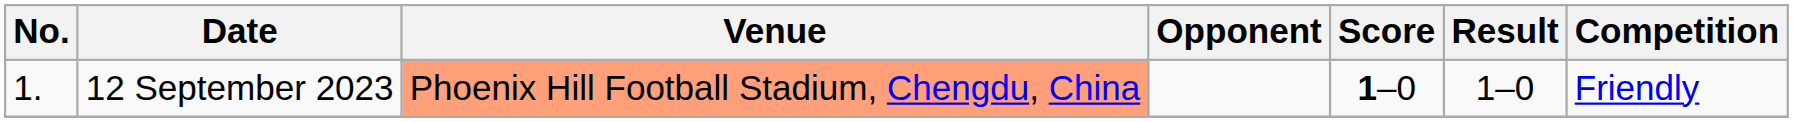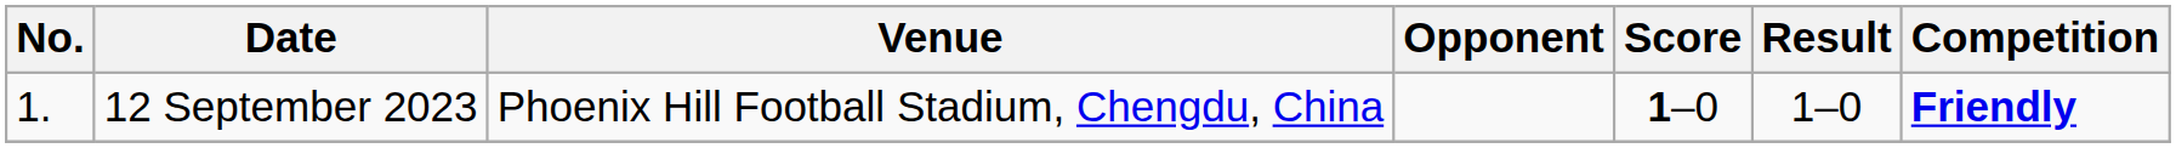12 September 2023 | Venue: lightsalmon background -> no background
12 September 2023 | Competition: normal -> bold
